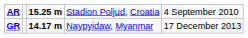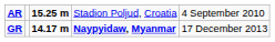GR | column 4: normal -> bold
